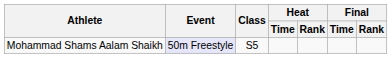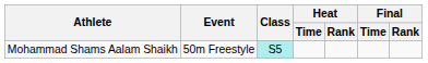Mohammad Shams Aalam Shaikh | Event: lavender background -> no background
Mohammad Shams Aalam Shaikh | Class: no background -> paleturquoise background
